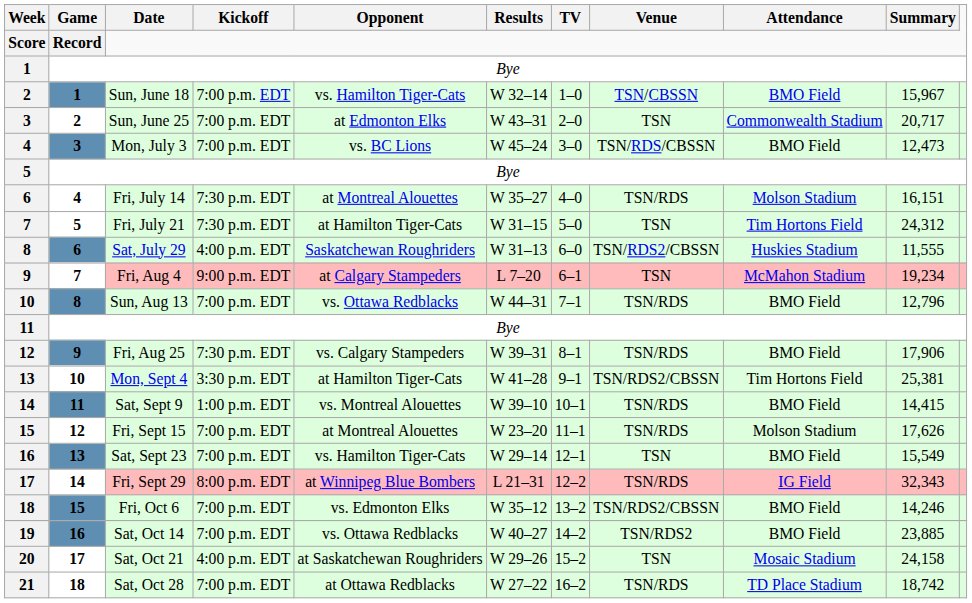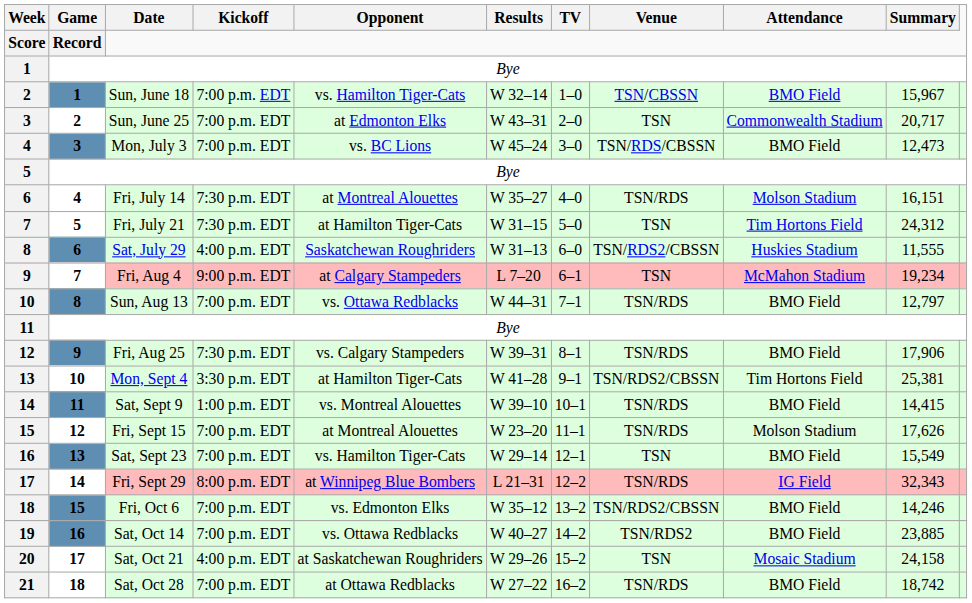Sun, Aug 13 | Summary: 12,796 -> 12,797
Sat, Oct 28 | Attendance: TD Place Stadium -> BMO Field
